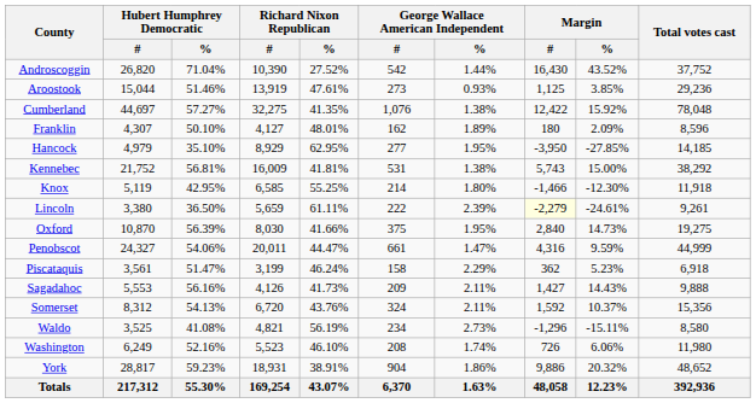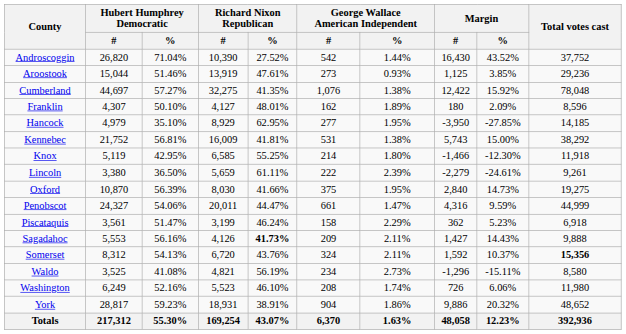Lincoln | Margin / #: lightyellow background -> no background
Sagadahoc | Richard Nixon Republican / %: normal -> bold
Somerset | Total votes cast: normal -> bold
